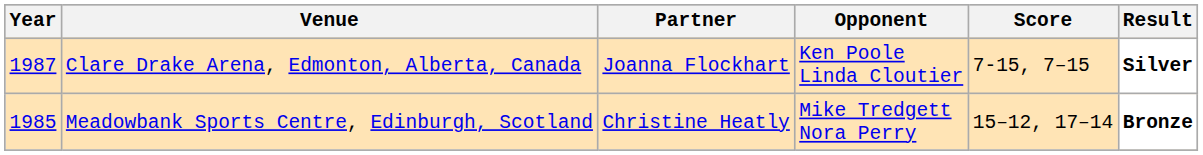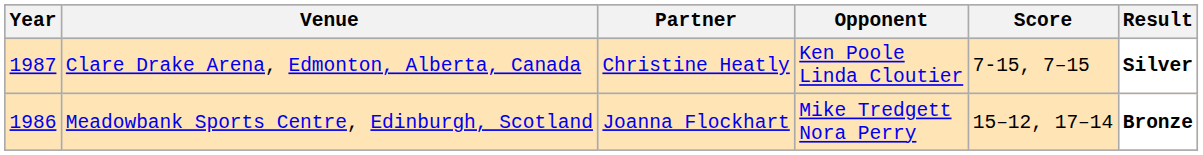Clare Drake Arena, Edmonton, Alberta, Canada | Partner: Joanna Flockhart -> Christine Heatly
Meadowbank Sports Centre, Edinburgh, Scotland | Year: 1985 -> 1986
Meadowbank Sports Centre, Edinburgh, Scotland | Partner: Christine Heatly -> Joanna Flockhart
